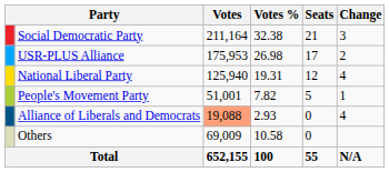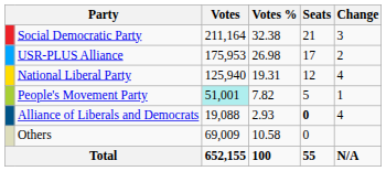People's Movement Party | Votes: no background -> paleturquoise background
Alliance of Liberals and Democrats | Votes: lightsalmon background -> no background
Alliance of Liberals and Democrats | Seats: normal -> bold
